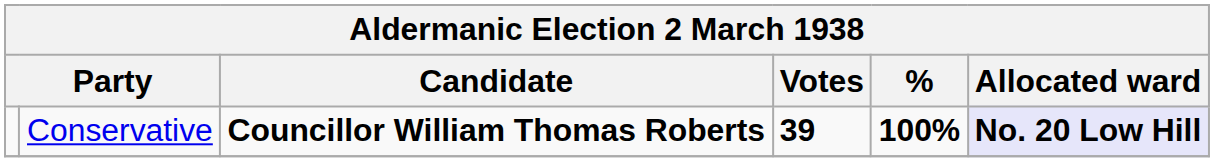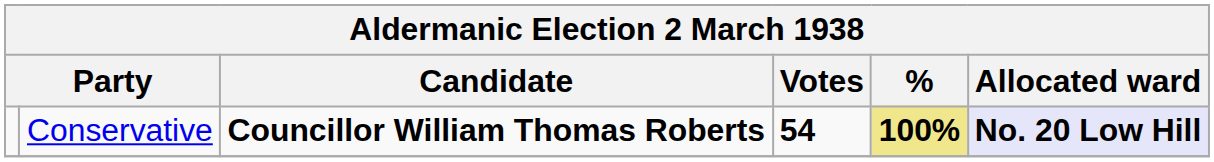Conservative | Votes: 39 -> 54
Conservative | %: no background -> khaki background
